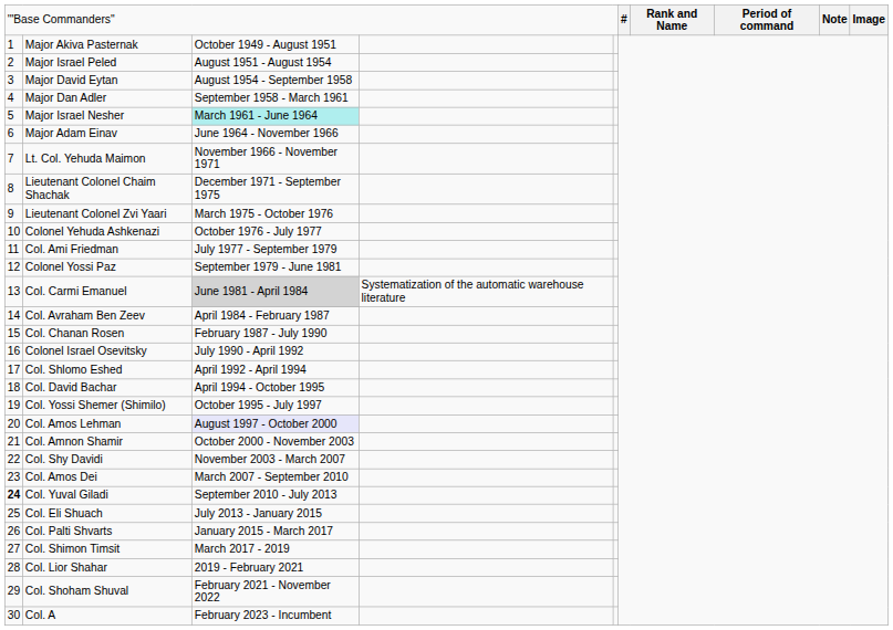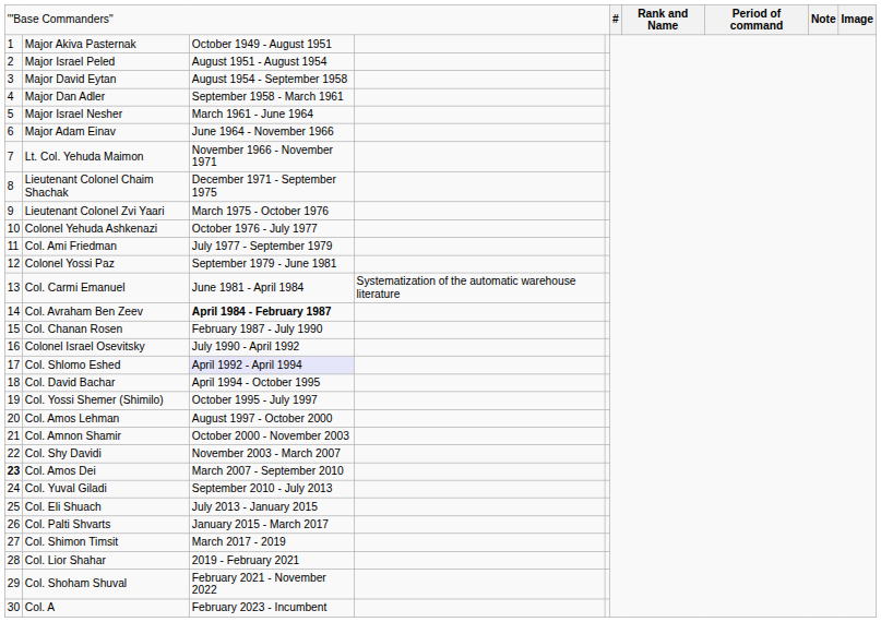Major Israel Nesher | column 3: paleturquoise background -> no background
Col. Carmi Emanuel | column 3: lightgrey background -> no background
Col. Avraham Ben Zeev | column 3: normal -> bold
Col. Shlomo Eshed | column 3: no background -> lavender background
Col. Amos Lehman | column 3: lavender background -> no background
Col. Amos Dei | column 1: normal -> bold
Col. Yuval Giladi | column 1: bold -> normal
